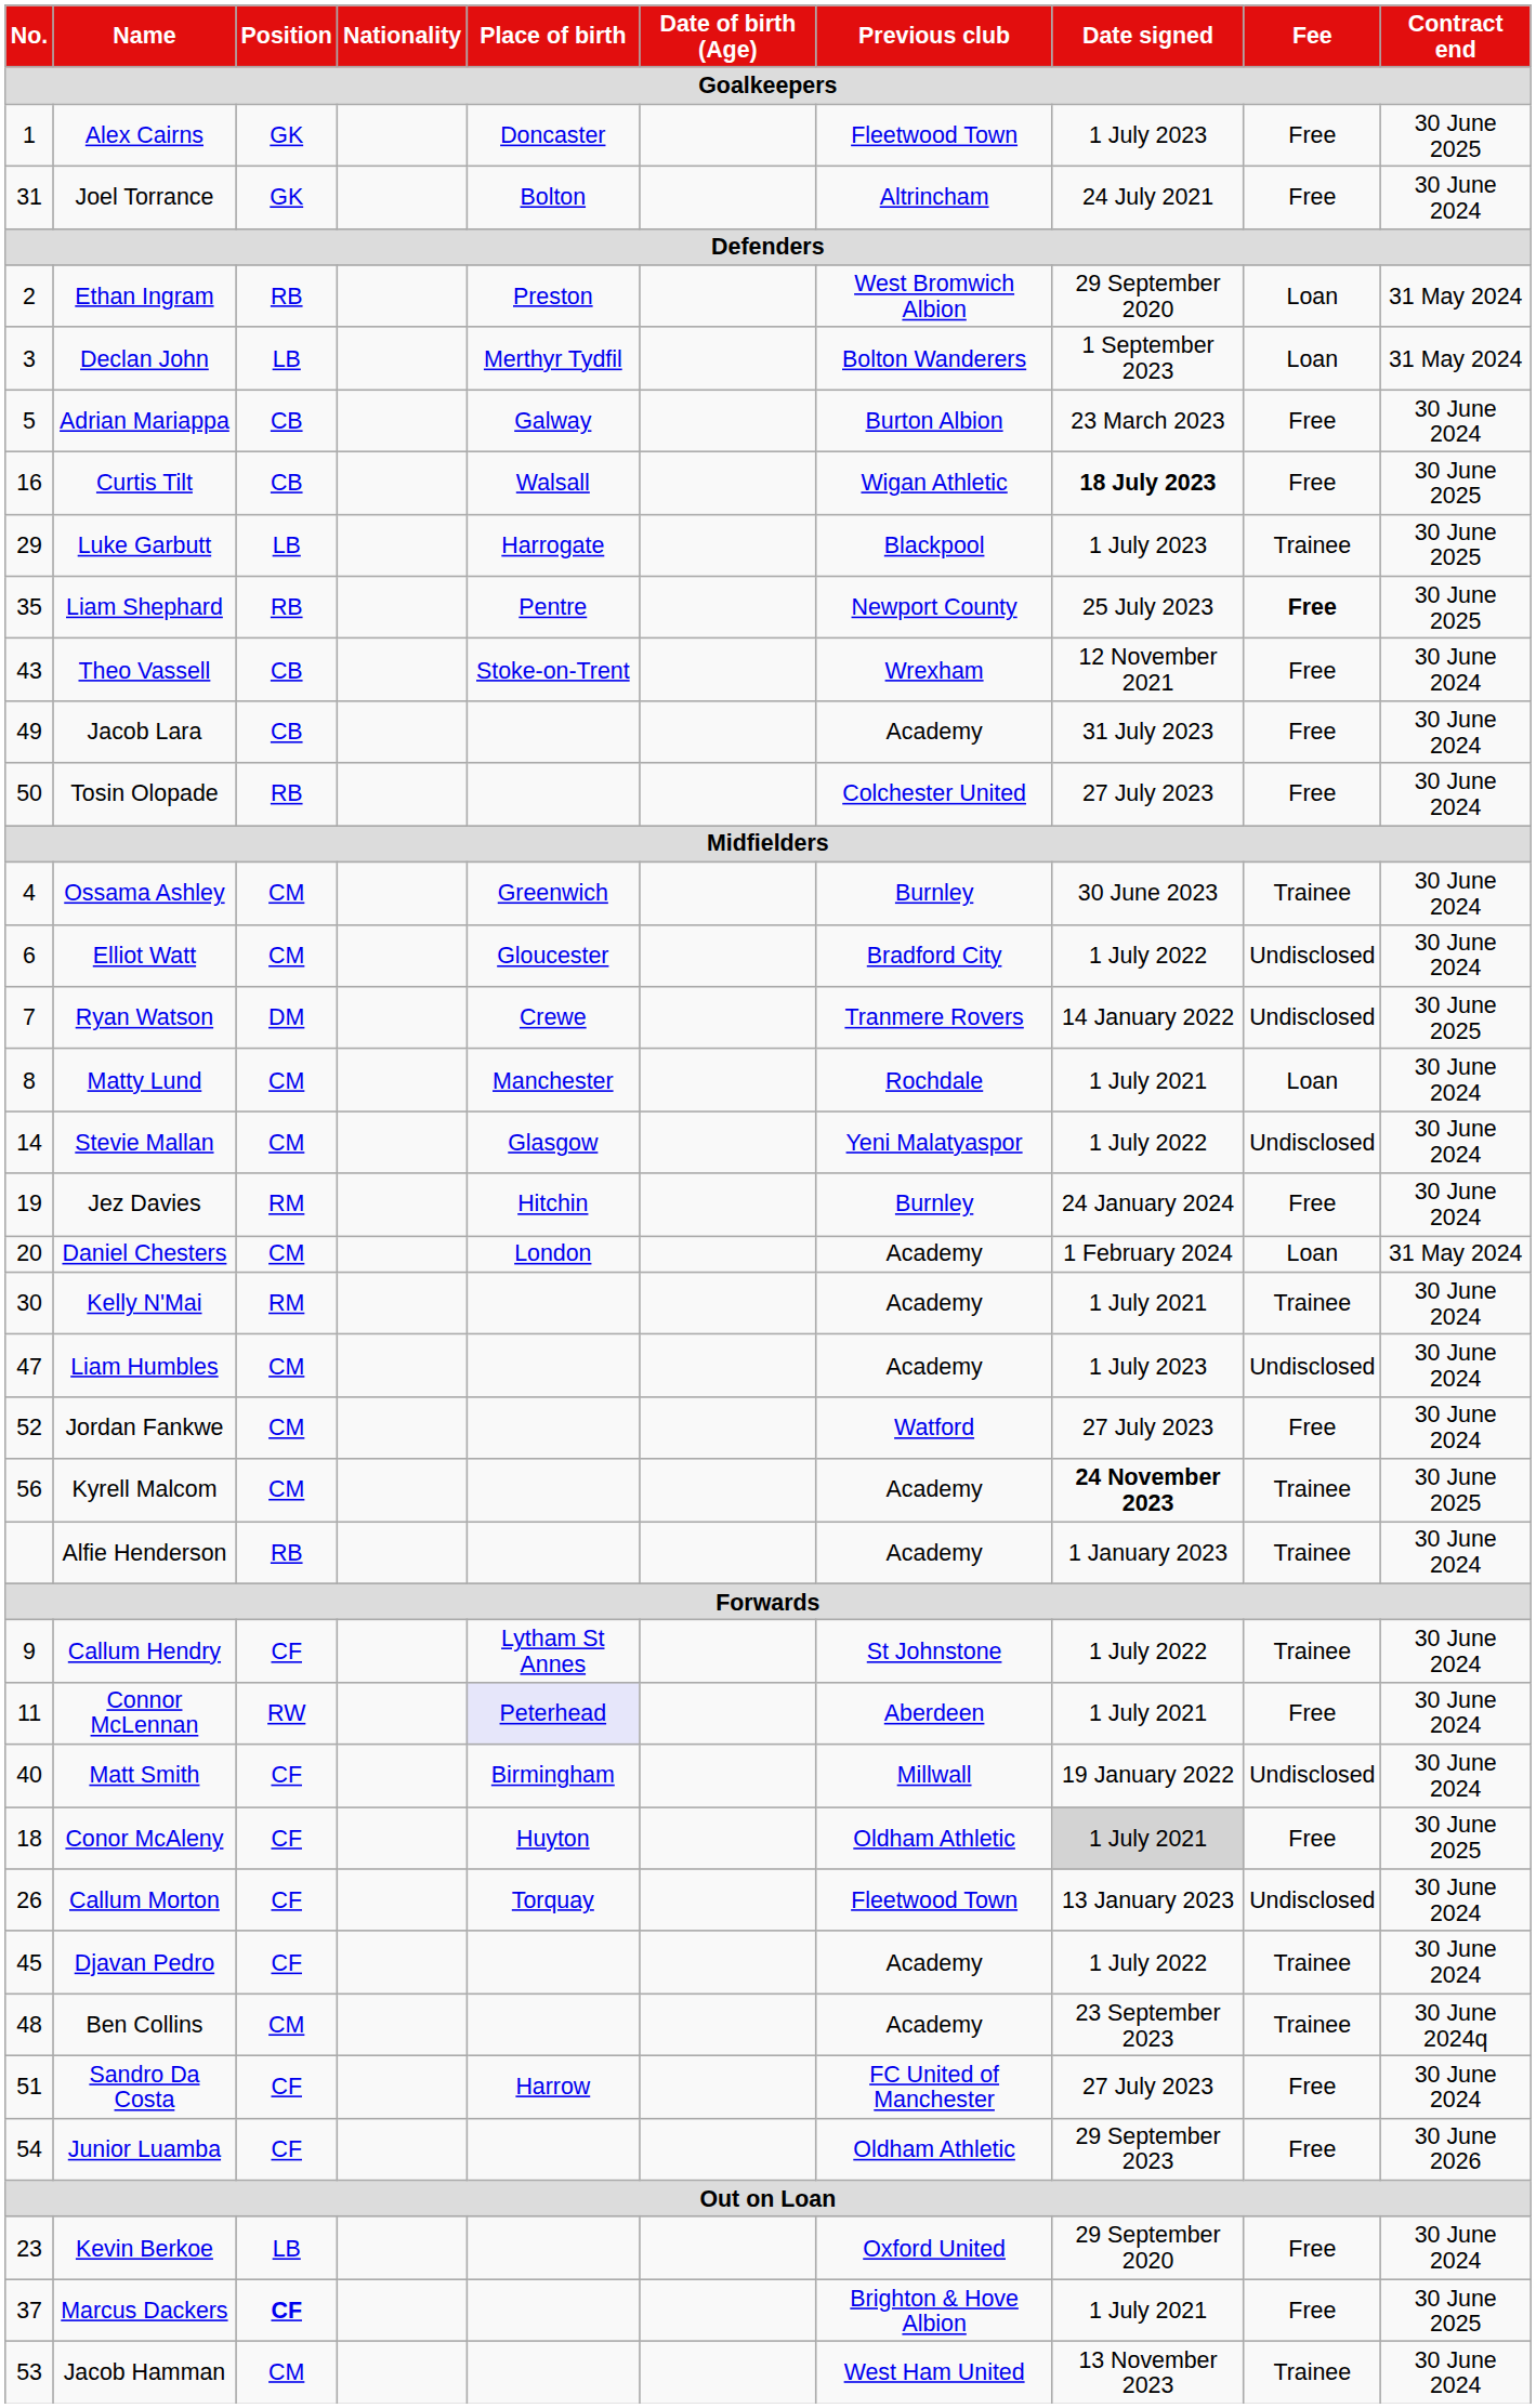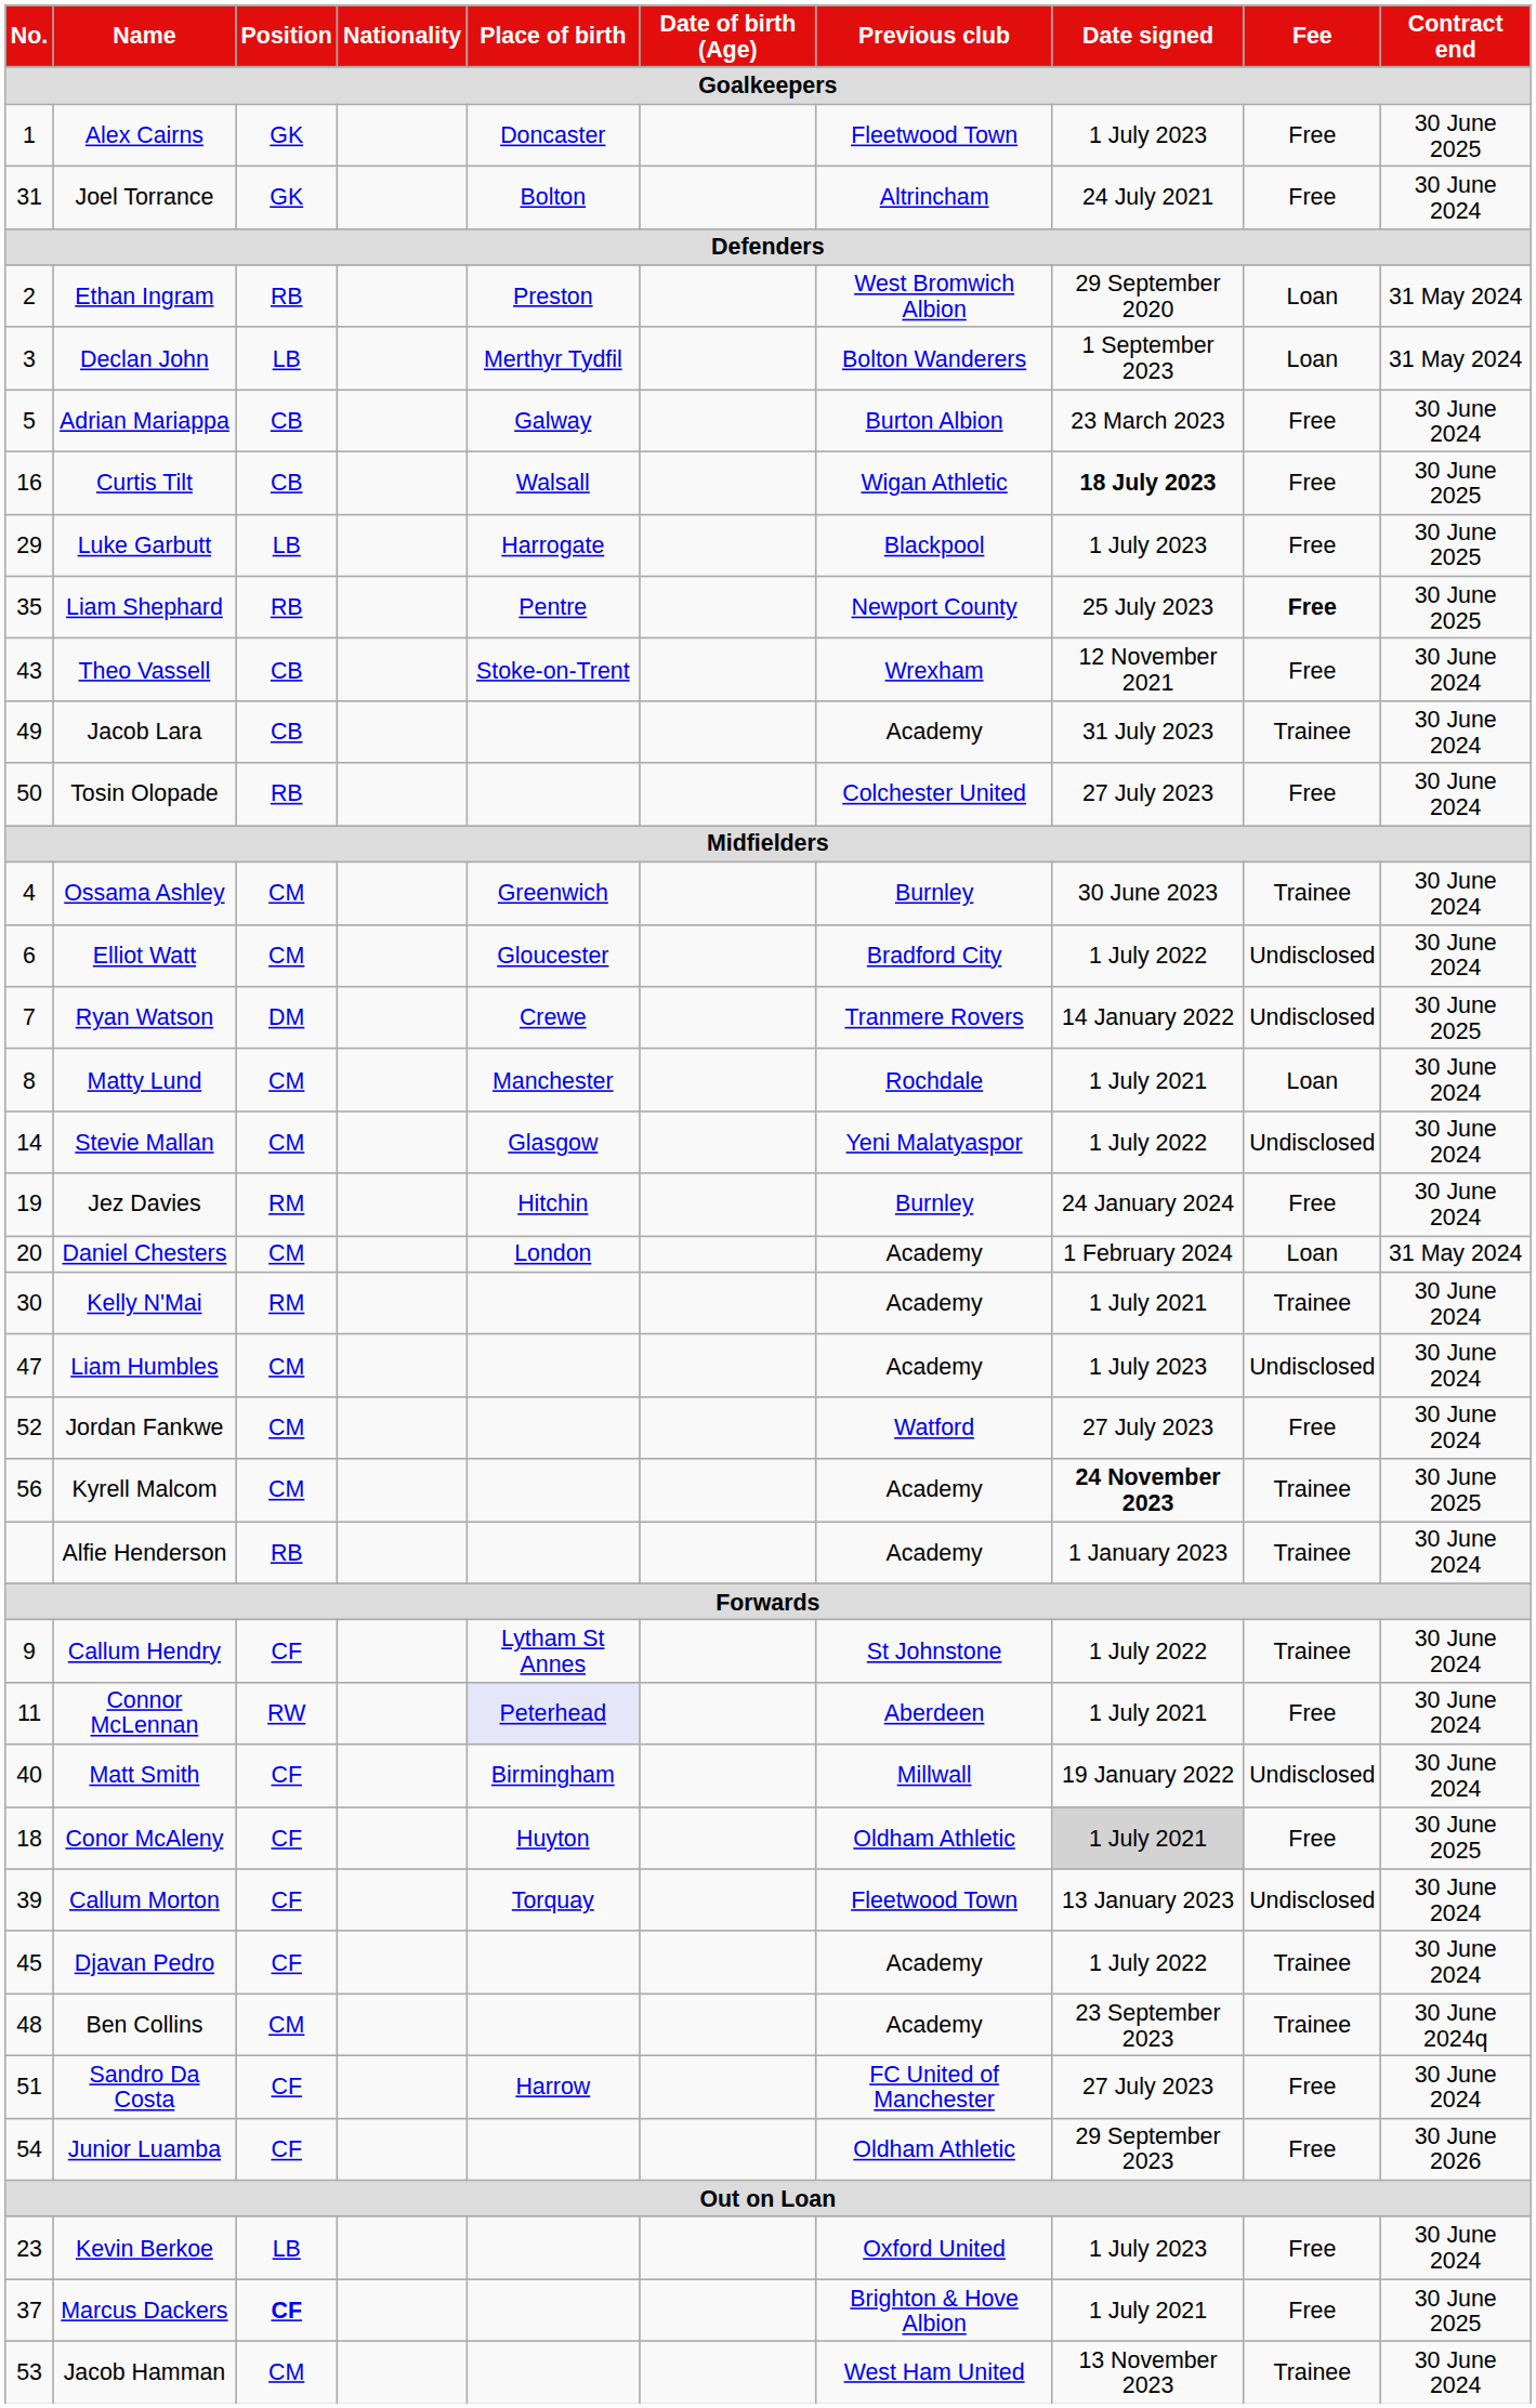Luke Garbutt | Fee: Trainee -> Free
Jacob Lara | Fee: Free -> Trainee
Callum Morton | No.: 26 -> 39
Kevin Berkoe | Date signed: 29 September 2020 -> 1 July 2023
